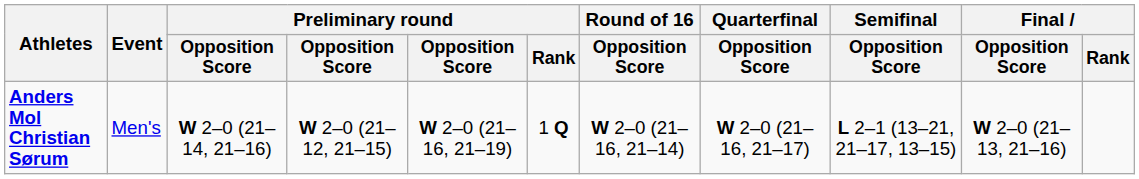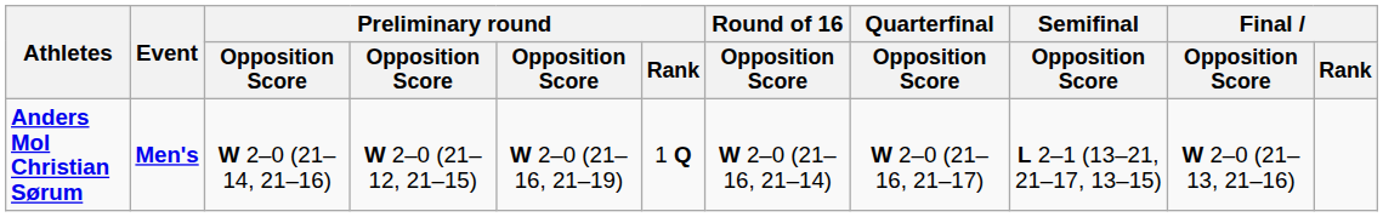Anders Mol Christian Sørum | Event: normal -> bold
